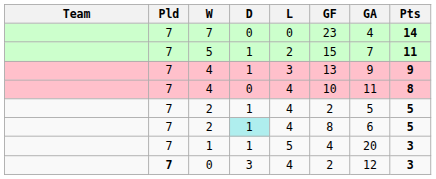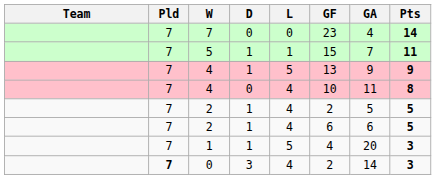row 3 | L: 2 -> 1
row 4 | L: 3 -> 5
row 7 | D: paleturquoise background -> no background
row 7 | GF: 8 -> 6
row 9 | GA: 12 -> 14
